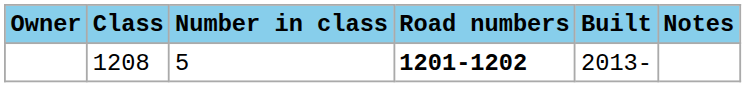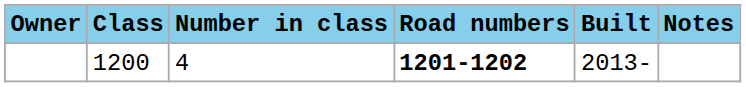row 2 | Class: 1208 -> 1200
row 2 | Number in class: 5 -> 4
